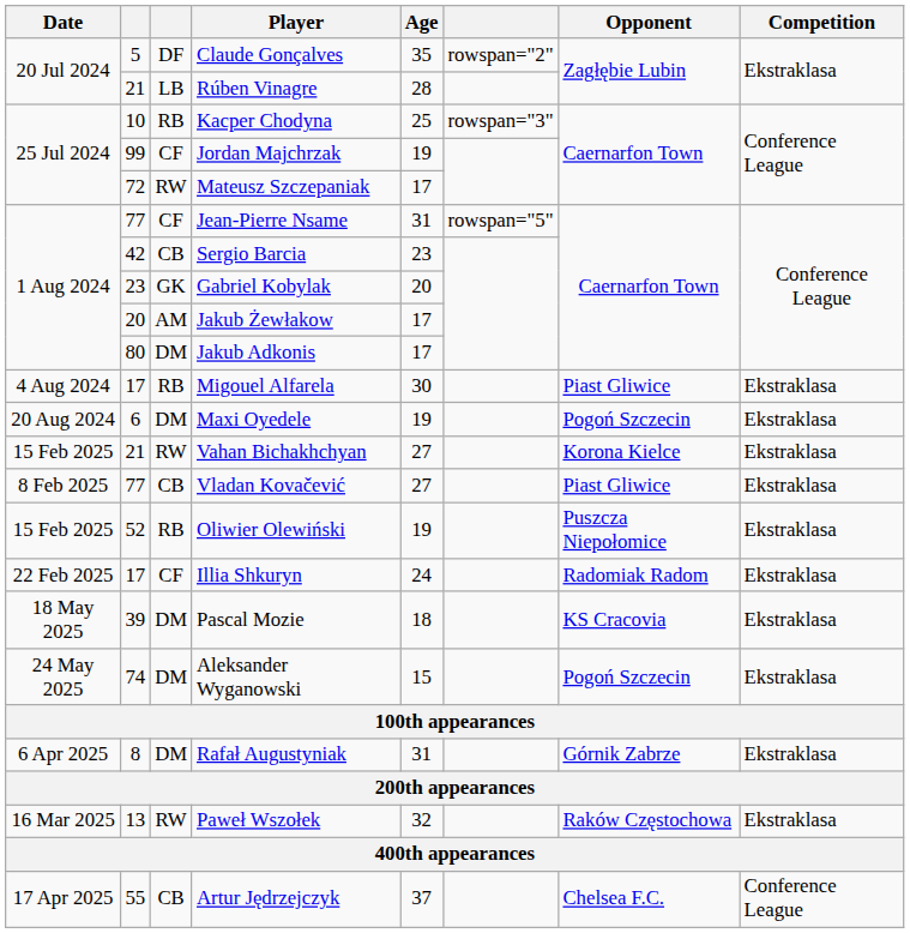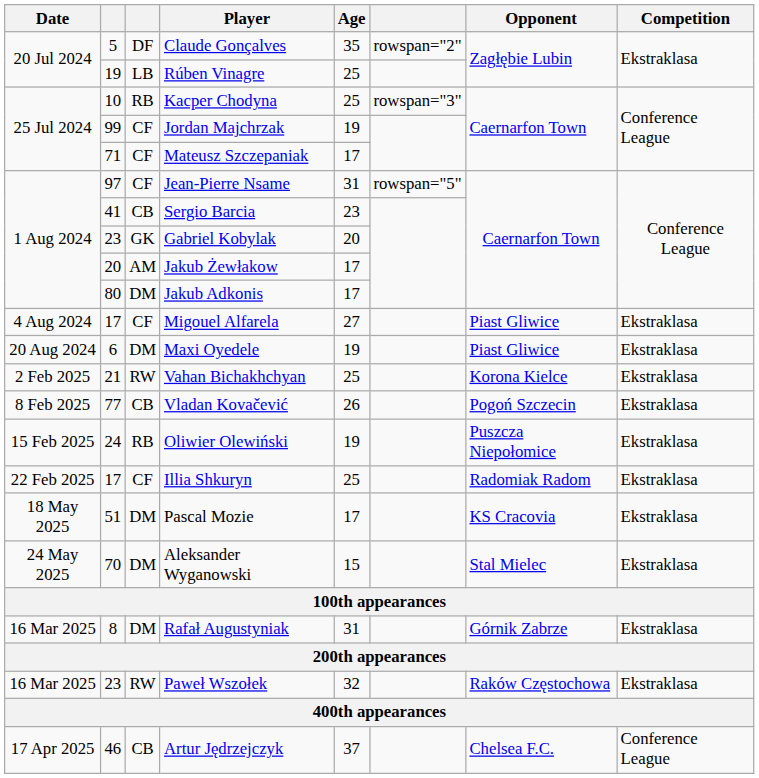Rúben Vinagre | column 2: 21 -> 19
Rúben Vinagre | Age: 28 -> 25
Mateusz Szczepaniak | column 2: 72 -> 71
Mateusz Szczepaniak | column 3: RW -> CF
Jean-Pierre Nsame | column 2: 77 -> 97
Sergio Barcia | column 2: 42 -> 41
Migouel Alfarela | column 3: RB -> CF
Migouel Alfarela | Age: 30 -> 27
Maxi Oyedele | Opponent: Pogoń Szczecin -> Piast Gliwice
Vahan Bichakhchyan | Date: 15 Feb 2025 -> 2 Feb 2025
Vahan Bichakhchyan | Age: 27 -> 25
Vladan Kovačević | Age: 27 -> 26
Vladan Kovačević | Opponent: Piast Gliwice -> Pogoń Szczecin
Oliwier Olewiński | column 2: 52 -> 24
Illia Shkuryn | Age: 24 -> 25
Pascal Mozie | column 2: 39 -> 51
Pascal Mozie | Age: 18 -> 17
Aleksander Wyganowski | column 2: 74 -> 70
Aleksander Wyganowski | Opponent: Pogoń Szczecin -> Stal Mielec
Rafał Augustyniak | Date: 6 Apr 2025 -> 16 Mar 2025
Paweł Wszołek | column 2: 13 -> 23
Artur Jędrzejczyk | column 2: 55 -> 46
